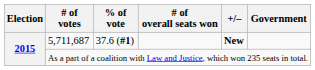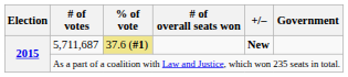5,711,687 | % of vote: no background -> khaki background
